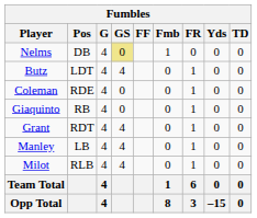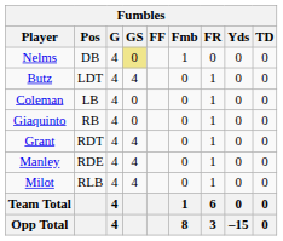Coleman | Pos: RDE -> LB
Manley | Pos: LB -> RDE
